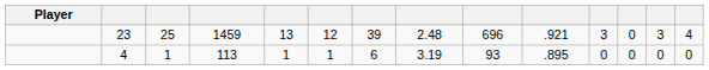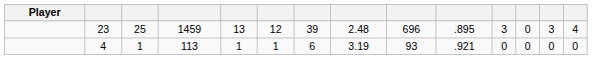row 2 | column 10: .921 -> .895
row 3 | column 10: .895 -> .921
